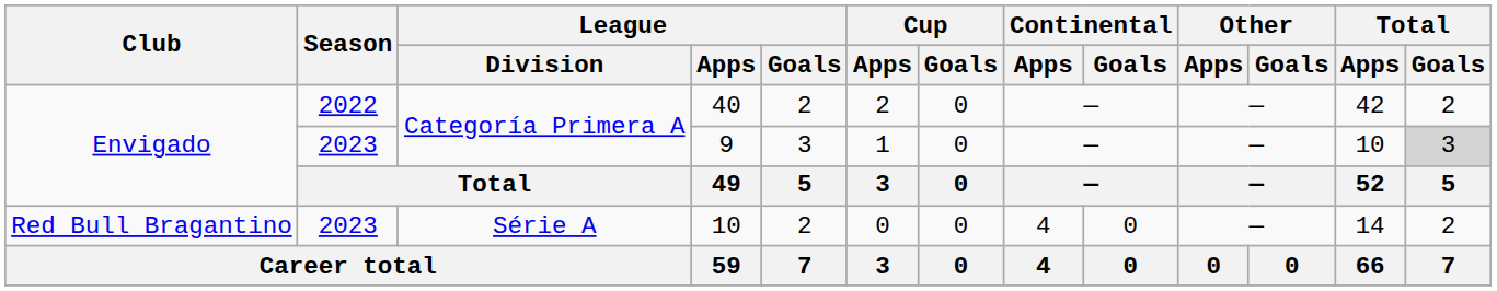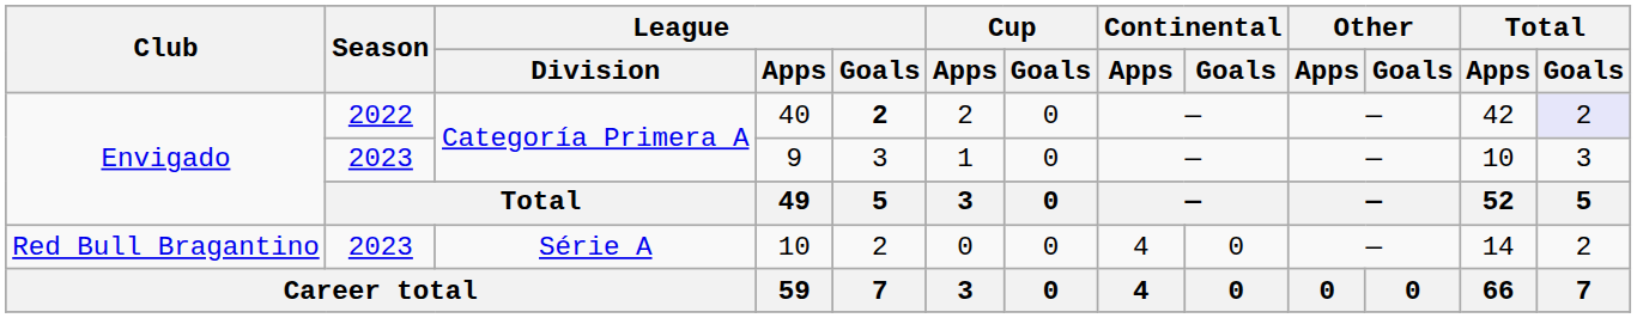40 | League / Goals: normal -> bold
40 | Total / Goals: no background -> lavender background
9 | Total / Goals: lightgrey background -> no background
